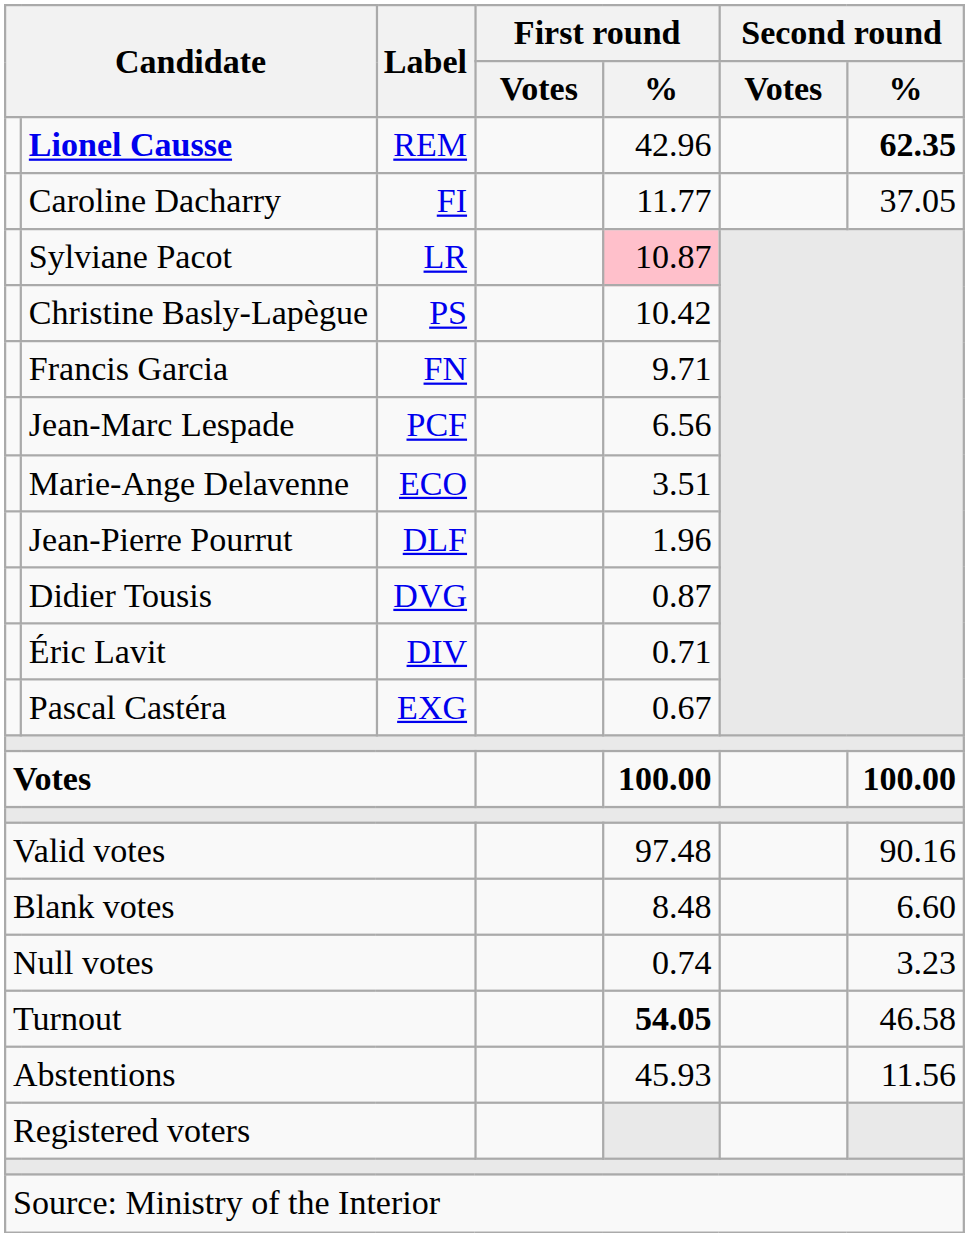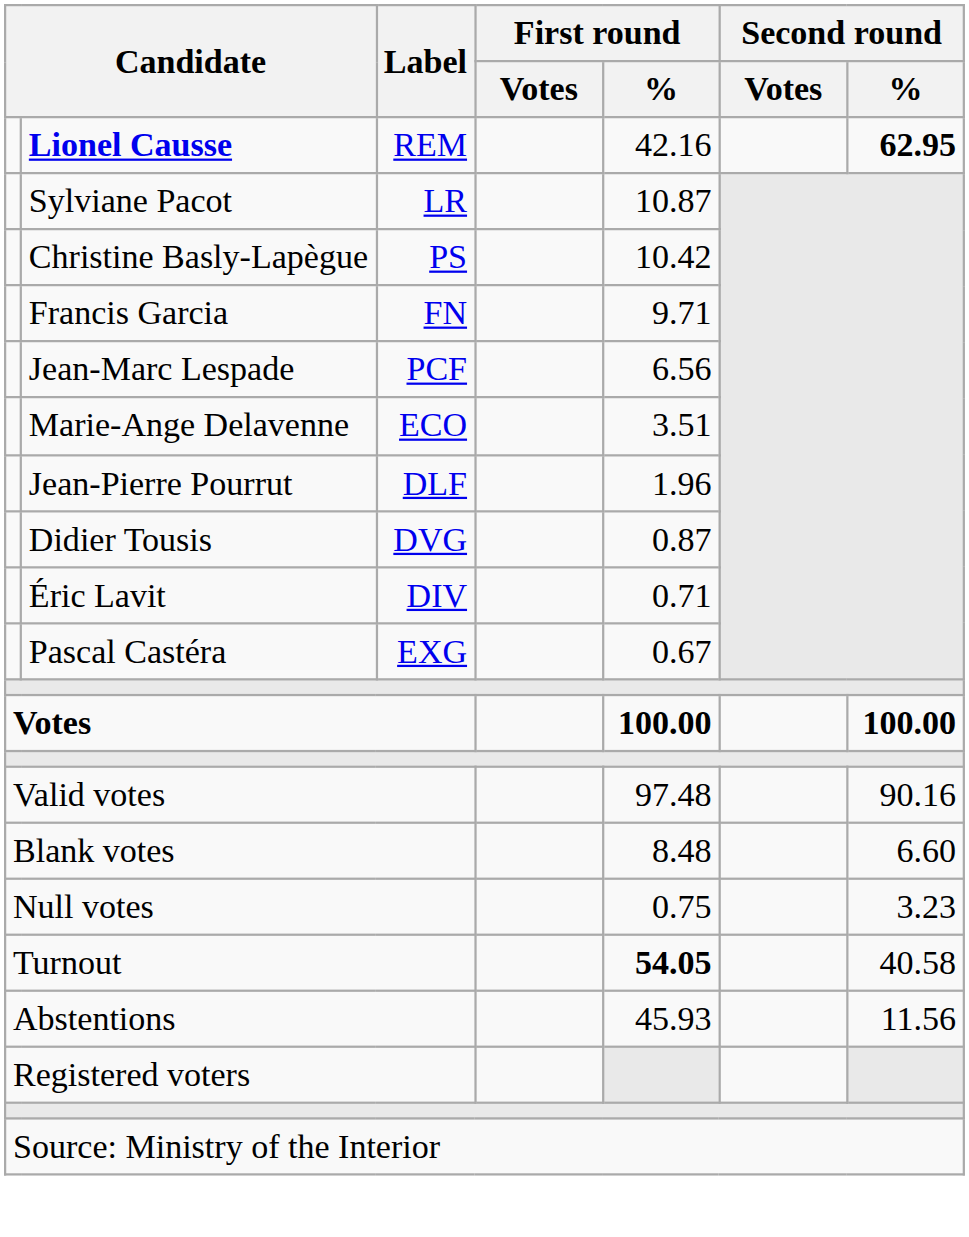Lionel Causse | First round / %: 42.96 -> 42.16
Lionel Causse | Second round / %: 62.35 -> 62.95
- row: Caroline Dacharry | FI | 11.77 | 37.05
Sylviane Pacot | First round / %: pink background -> no background
Null votes | First round / %: 0.74 -> 0.75
Turnout | Second round / %: 46.58 -> 40.58
